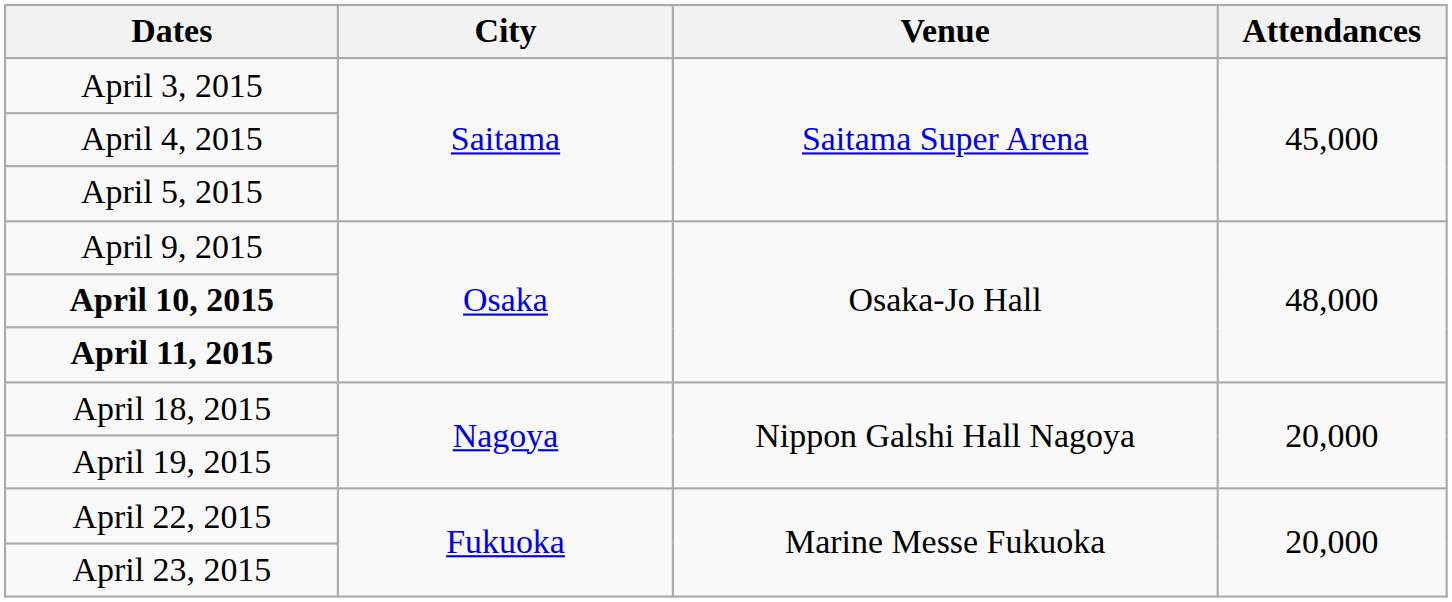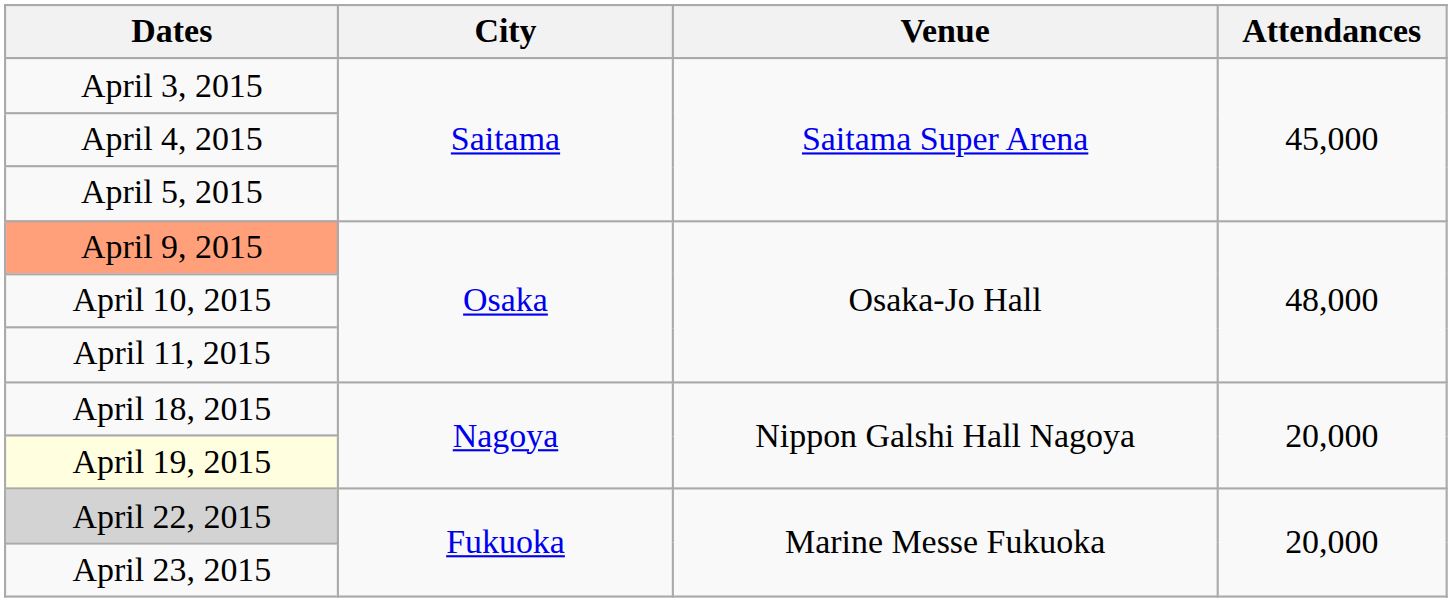April 9, 2015 | Dates: no background -> lightsalmon background
April 10, 2015 | Dates: bold -> normal
April 11, 2015 | Dates: bold -> normal
April 19, 2015 | Dates: no background -> lightyellow background
April 22, 2015 | Dates: no background -> lightgrey background
